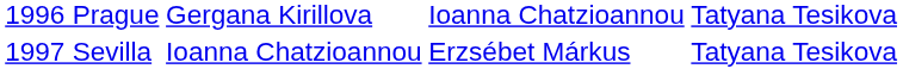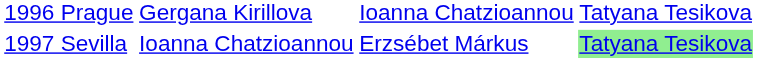1997 Sevilla | column 4: no background -> lightgreen background
